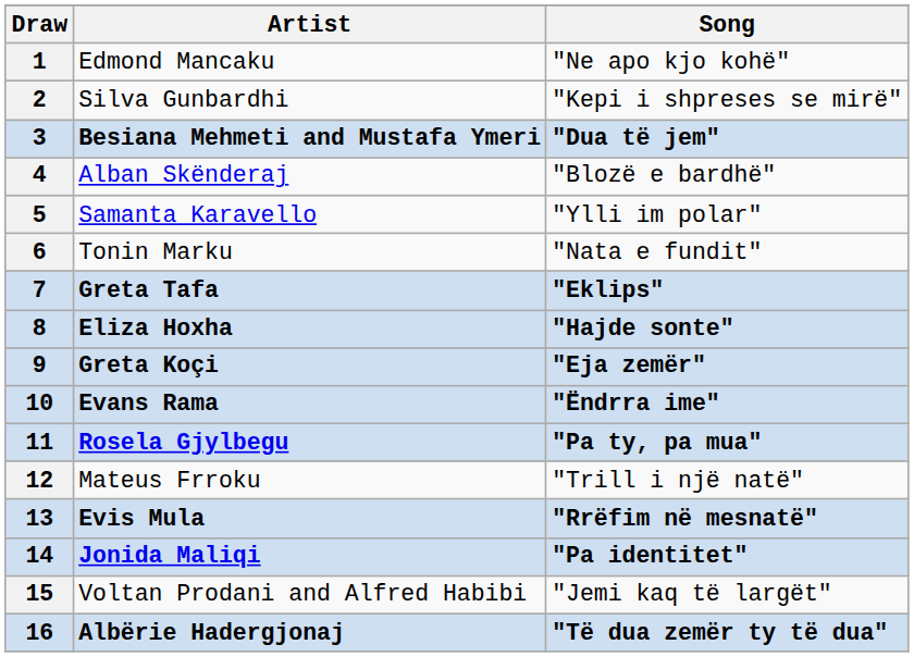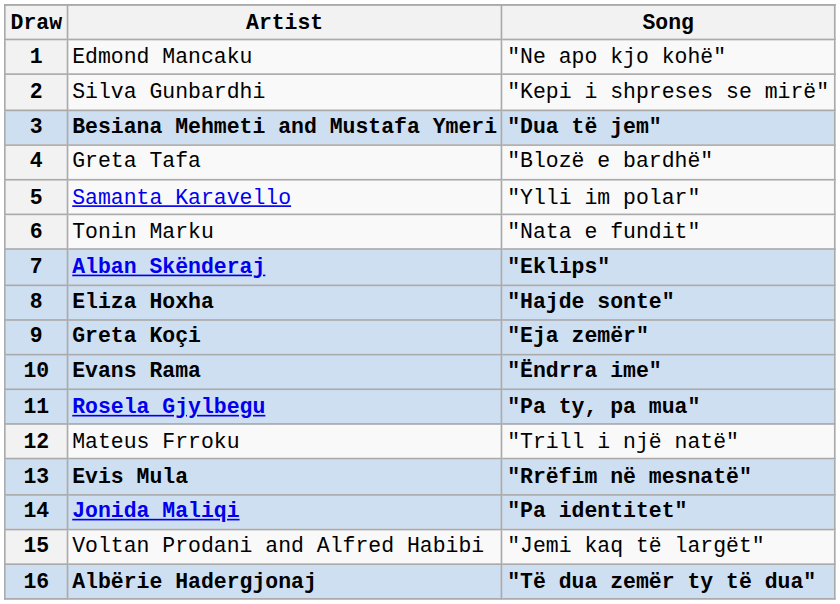4 | Artist: Alban Skënderaj -> Greta Tafa
7 | Artist: Greta Tafa -> Alban Skënderaj
